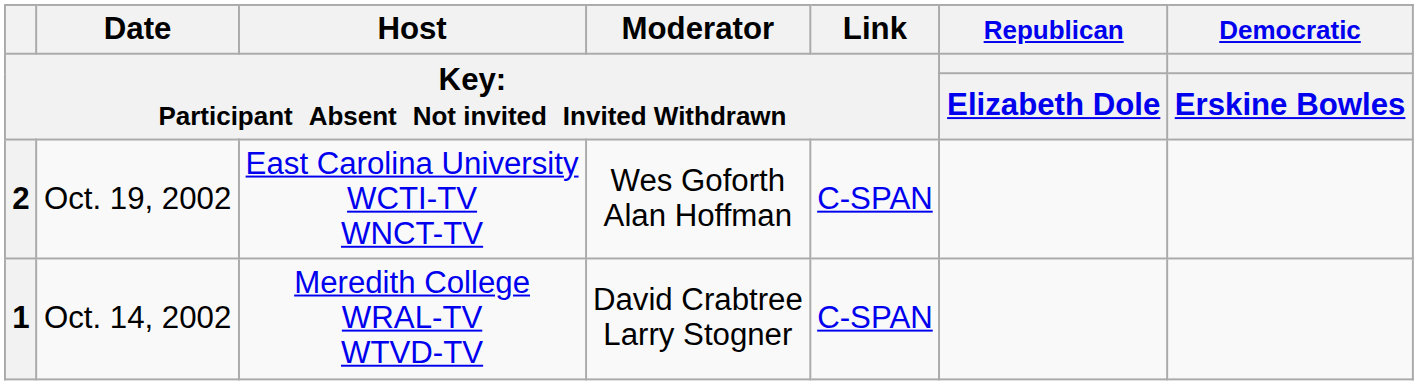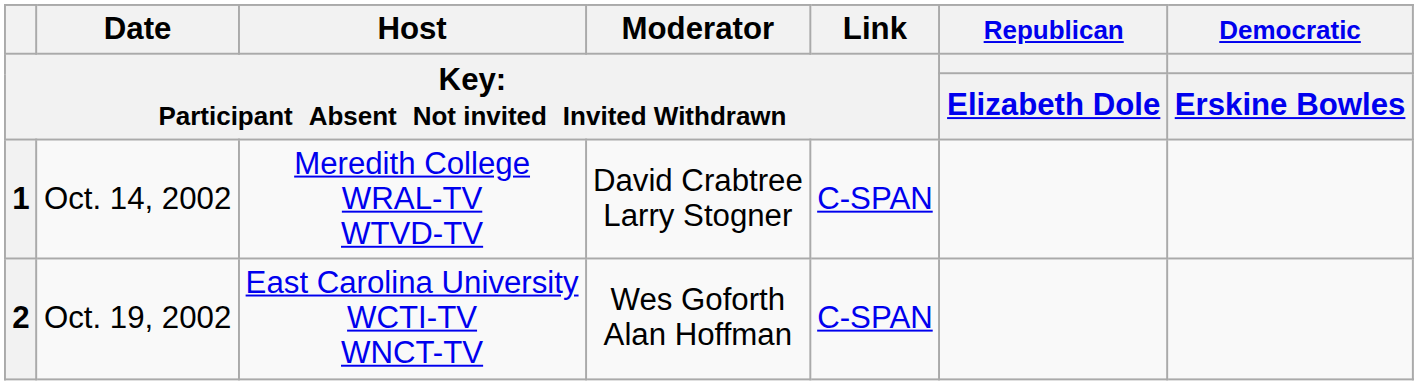rows swapped: 1 <-> 2
